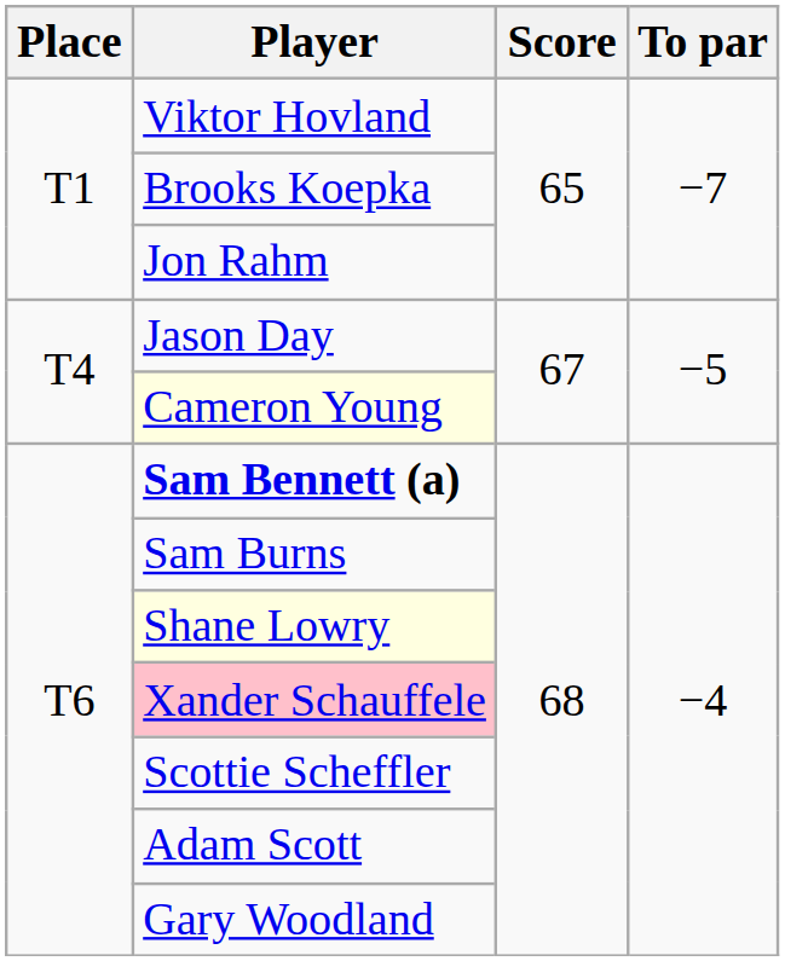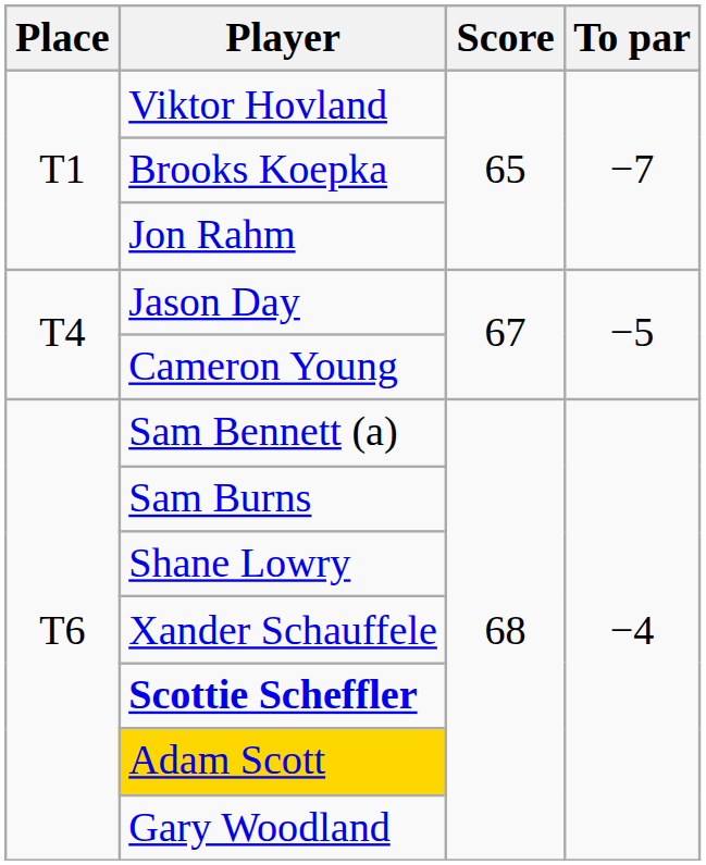Cameron Young | Player: lightyellow background -> no background
Sam Bennett (a) | Player: bold -> normal
Shane Lowry | Player: lightyellow background -> no background
Xander Schauffele | Player: pink background -> no background
Scottie Scheffler | Player: normal -> bold
Adam Scott | Player: no background -> gold background
